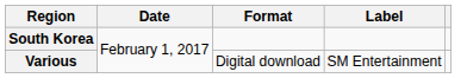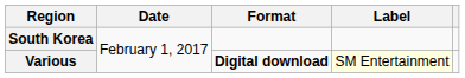Various | Format: normal -> bold
Various | Label: no background -> lightyellow background
